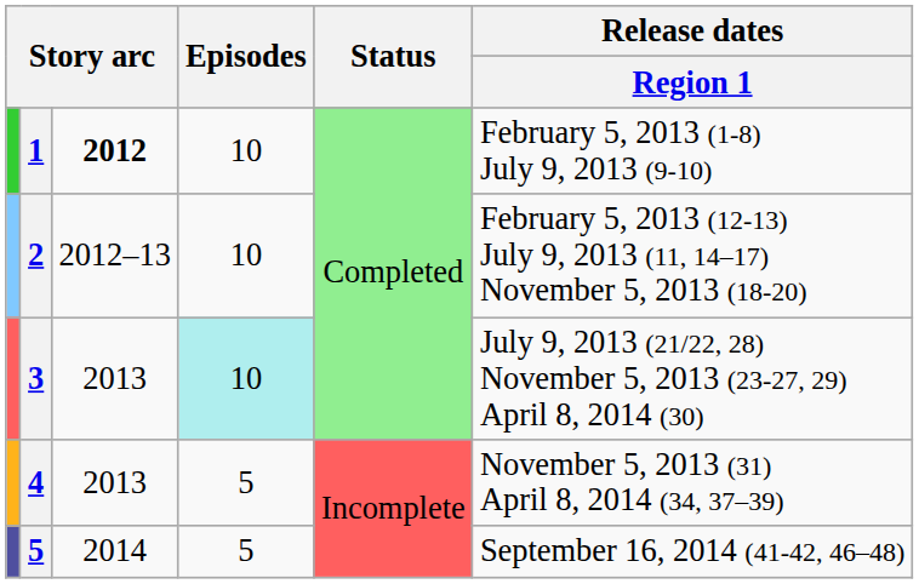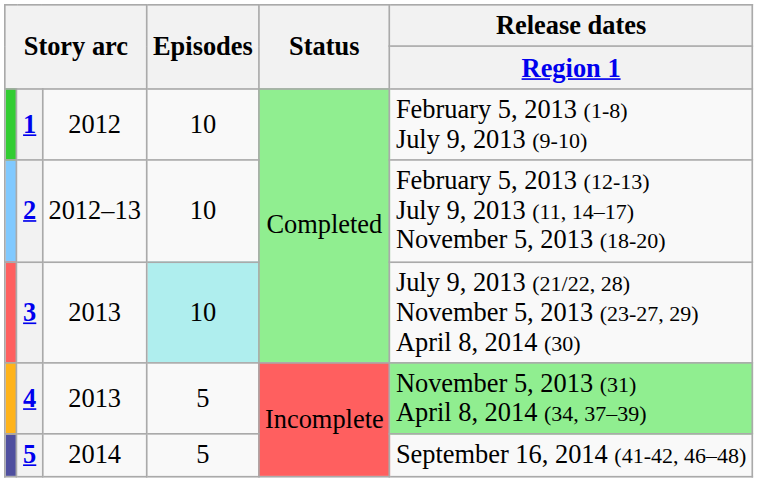1 | column 3: bold -> normal
4 | Release dates / Region 1: no background -> lightgreen background
